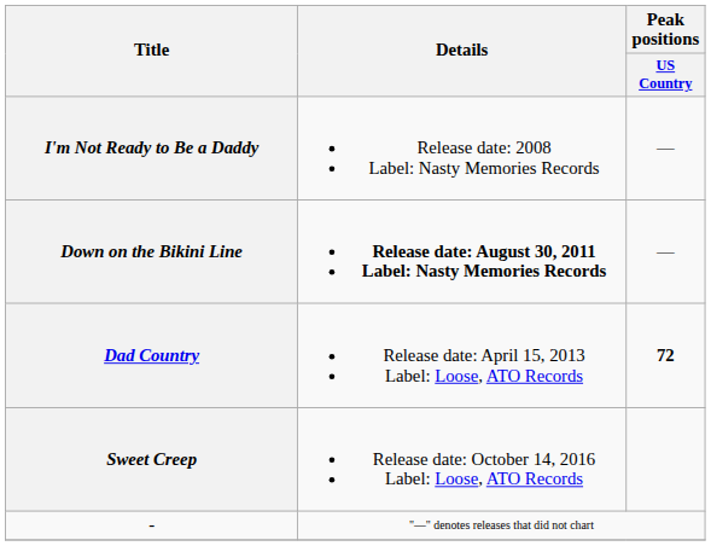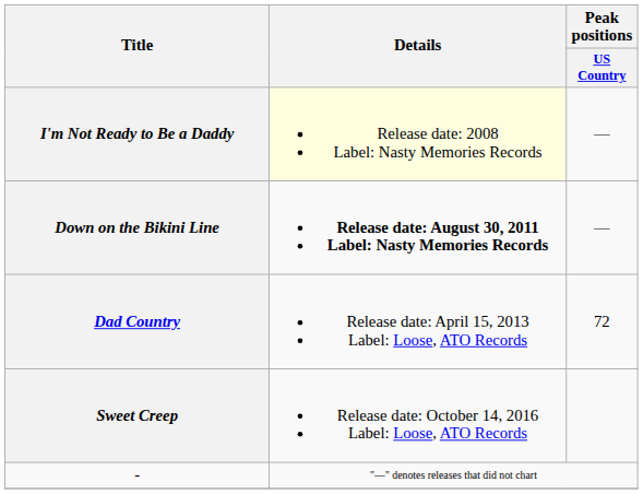I'm Not Ready to Be a Daddy | Details: no background -> lightyellow background
Dad Country | Peak positions / US Country: bold -> normal
